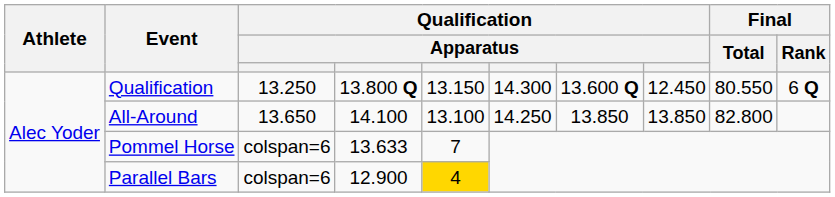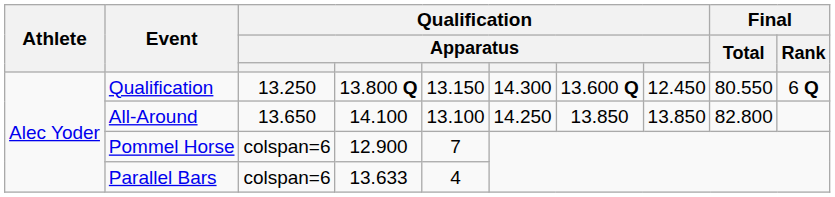Pommel Horse | column 4: 13.633 -> 12.900
Parallel Bars | column 4: 12.900 -> 13.633
Parallel Bars | column 5: gold background -> no background
